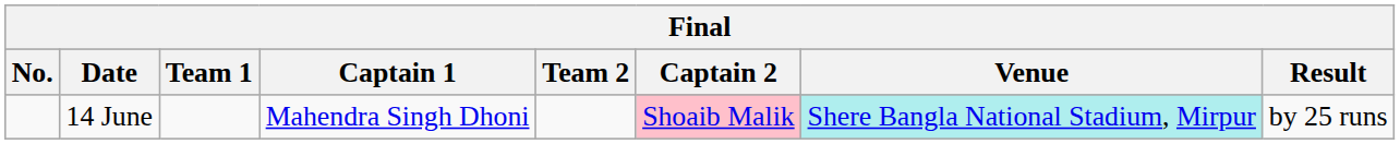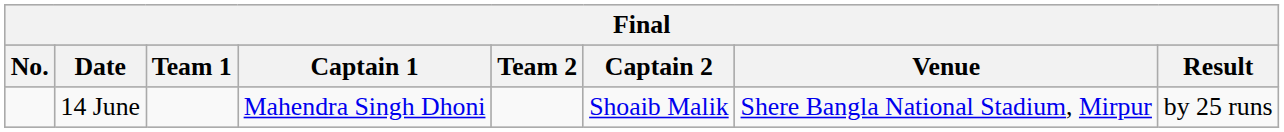14 June | Captain 2: pink background -> no background
14 June | Venue: paleturquoise background -> no background
